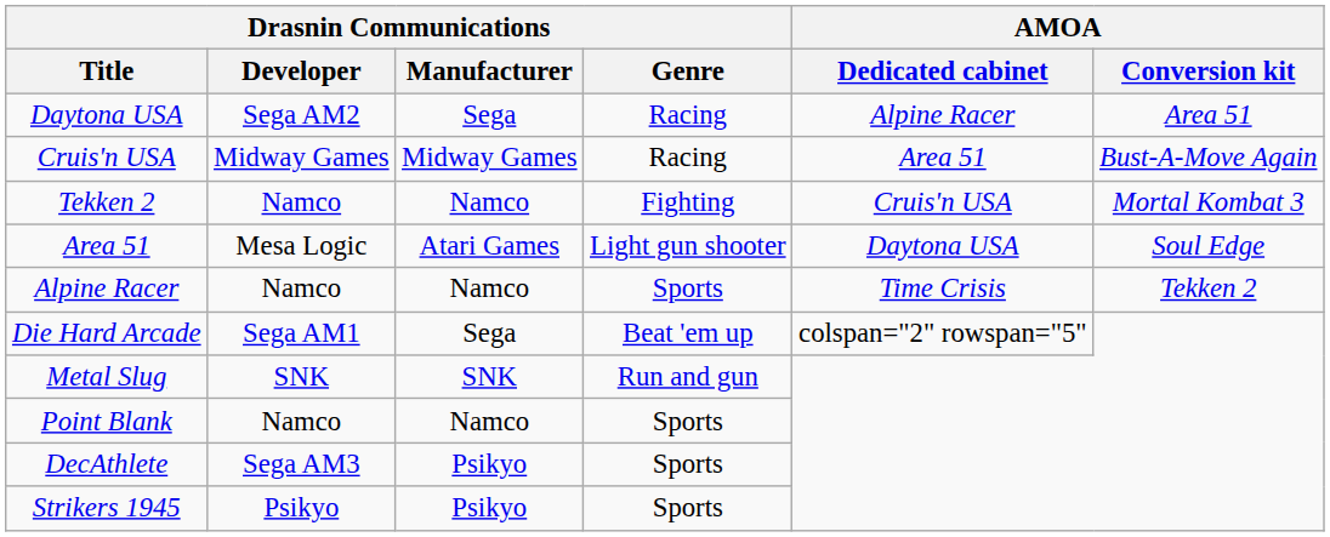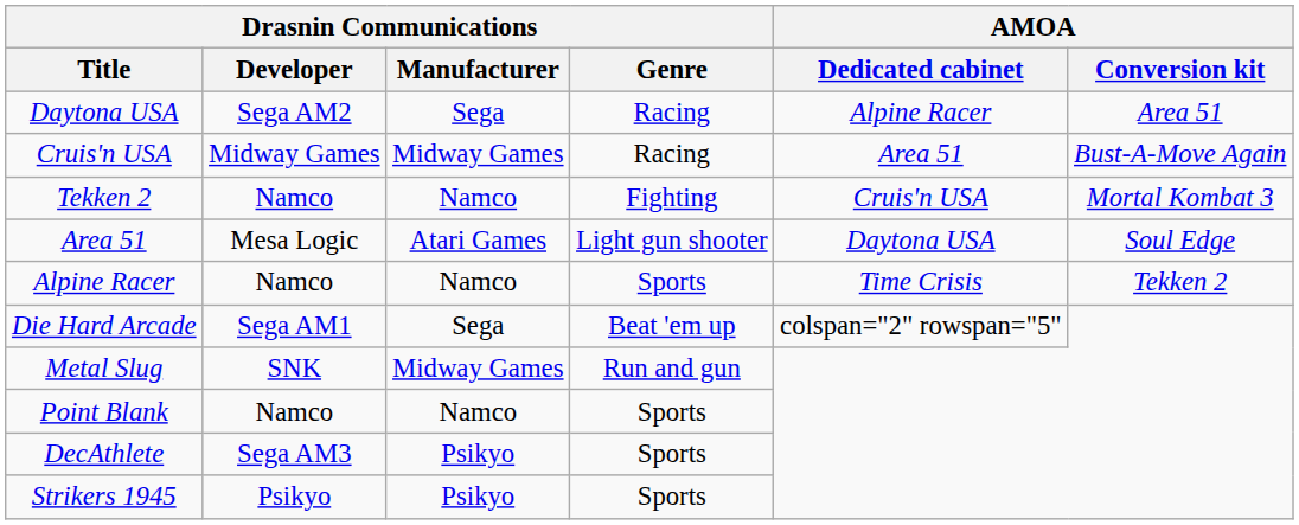Metal Slug | Drasnin Communications / Manufacturer: SNK -> Midway Games
